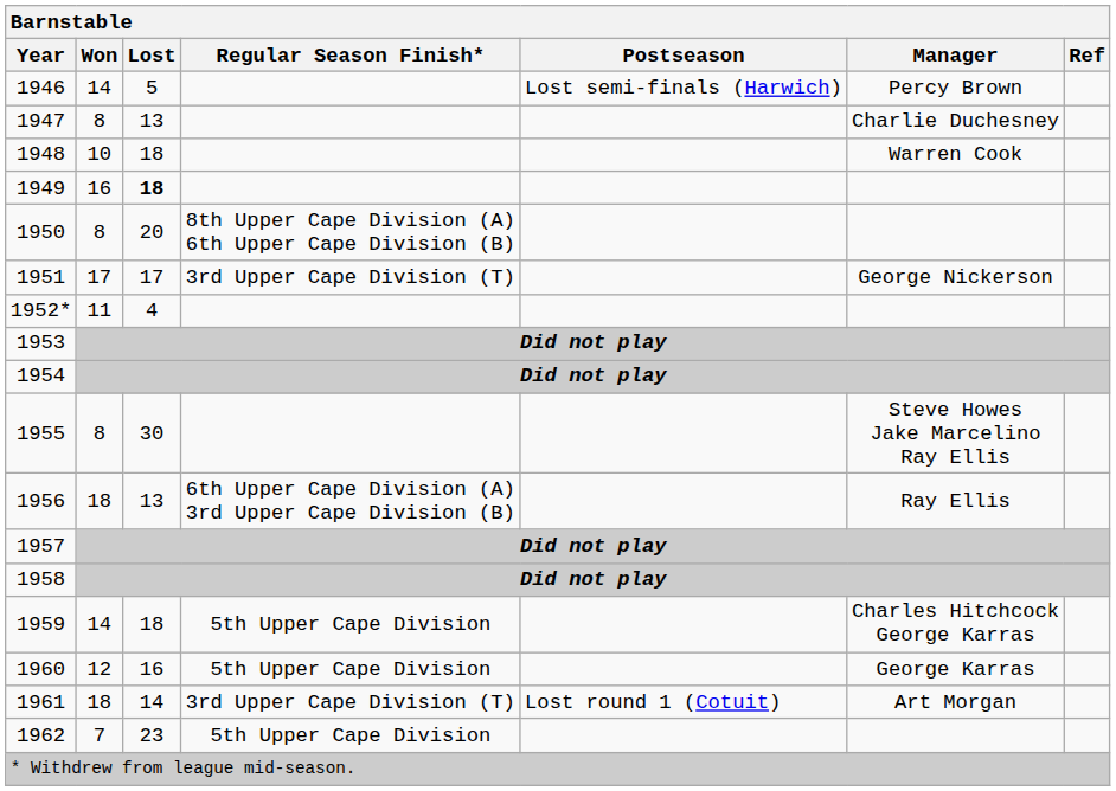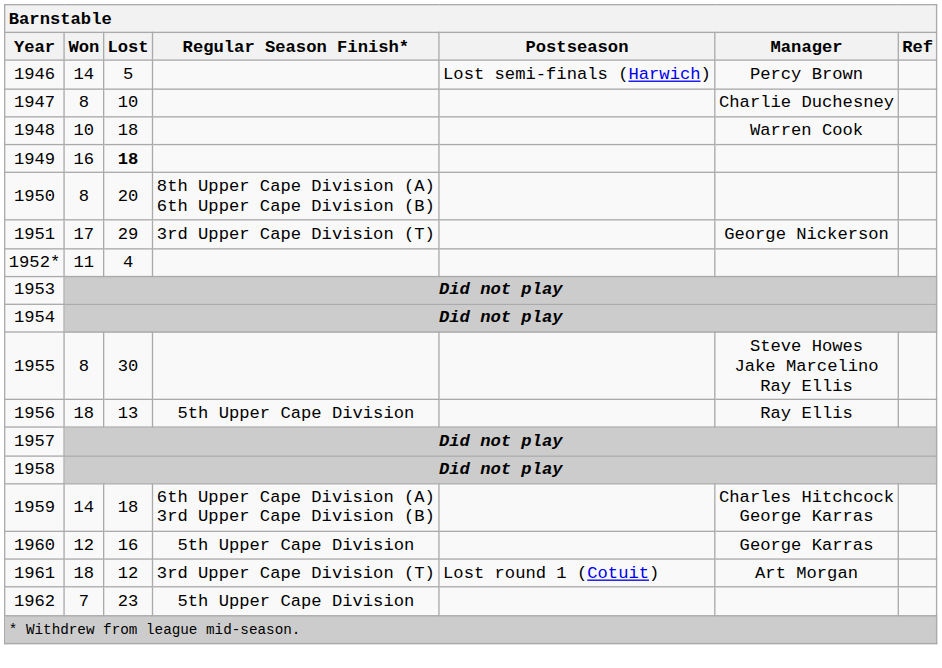1947 | Barnstable / Lost: 13 -> 10
1951 | Barnstable / Lost: 17 -> 29
1956 | Barnstable / Regular Season Finish*: 6th Upper Cape Division (A) 3rd Upper Cape Division (B) -> 5th Upper Cape Division
1959 | Barnstable / Regular Season Finish*: 5th Upper Cape Division -> 6th Upper Cape Division (A) 3rd Upper Cape Division (B)
1961 | Barnstable / Lost: 14 -> 12
